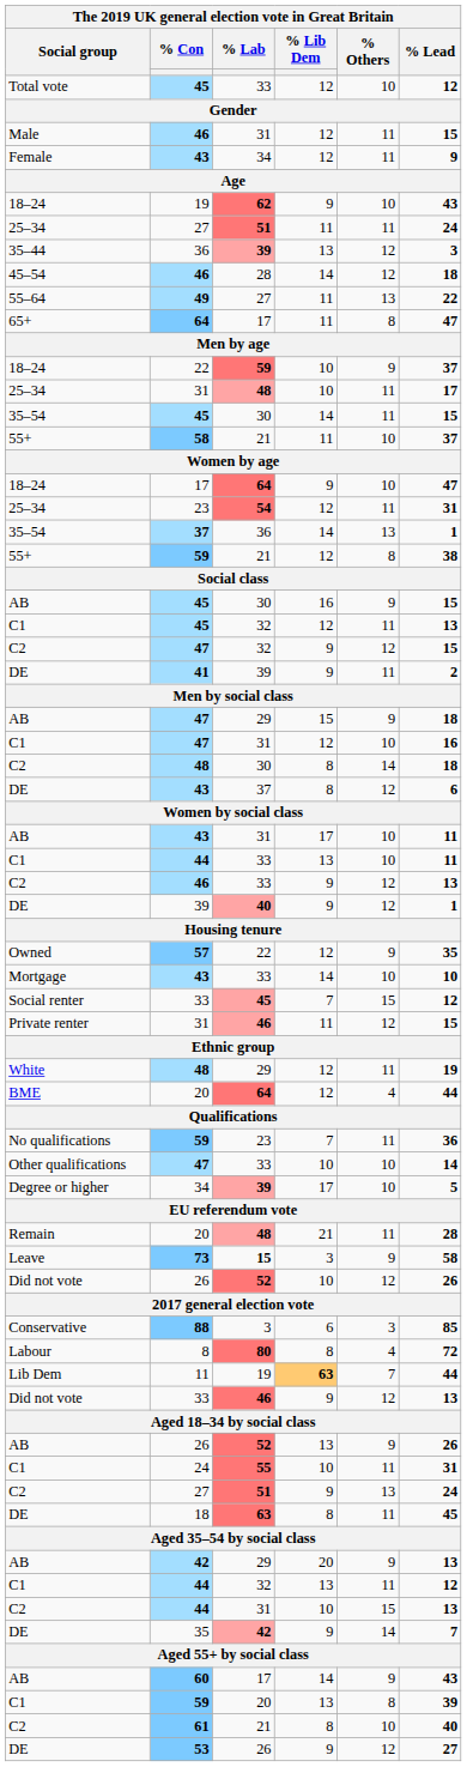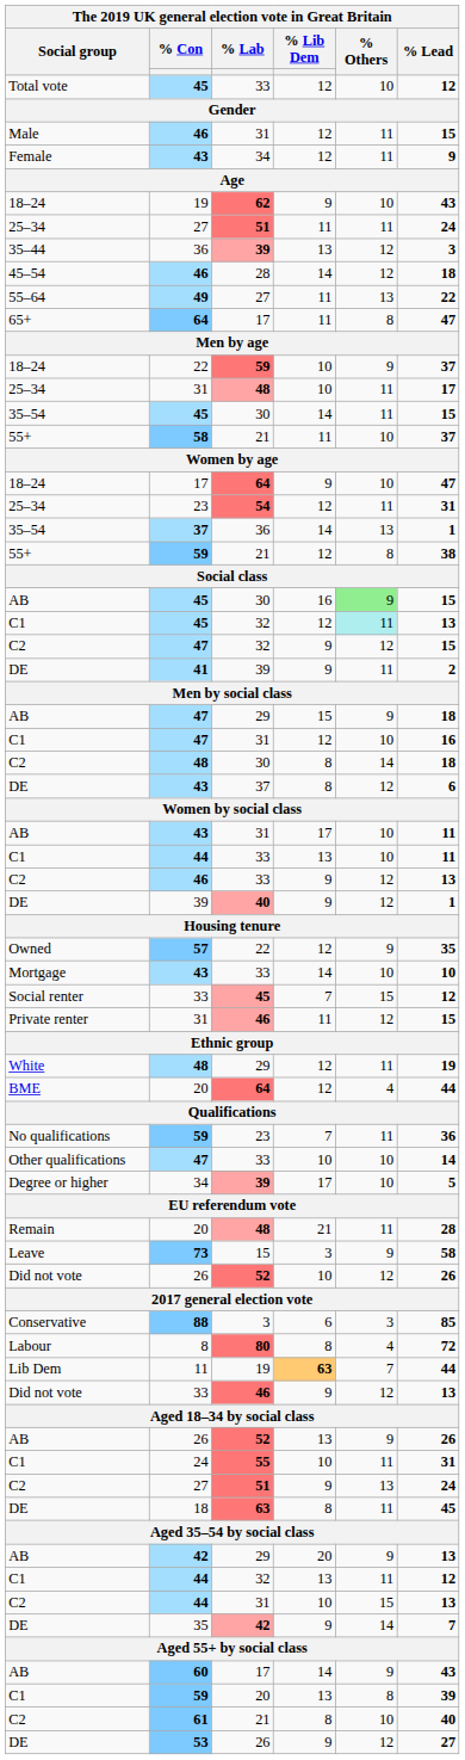AB / 45 | % Others: no background -> lightgreen background
C1 / 45 | % Others: no background -> paleturquoise background
73 | % Lab: bold -> normal
